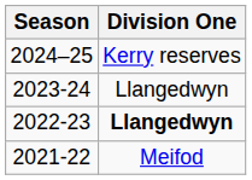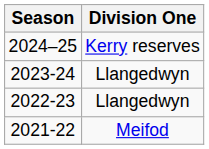2022-23 | Division One: bold -> normal
